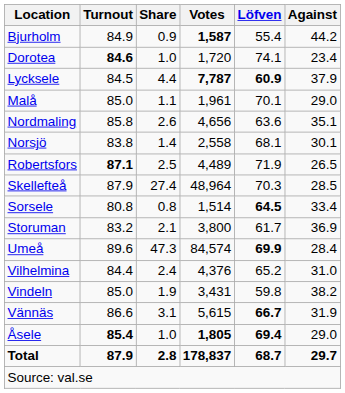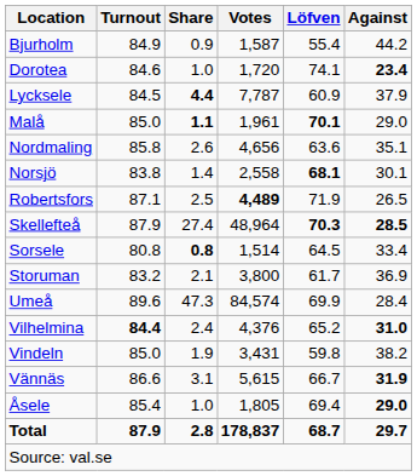Bjurholm | Votes: bold -> normal
Dorotea | Turnout: bold -> normal
Dorotea | Against: normal -> bold
Lycksele | Share: normal -> bold
Lycksele | Votes: bold -> normal
Lycksele | Löfven: bold -> normal
Malå | Share: normal -> bold
Malå | Löfven: normal -> bold
Norsjö | Löfven: normal -> bold
Robertsfors | Turnout: bold -> normal
Robertsfors | Votes: normal -> bold
Skellefteå | Löfven: normal -> bold
Skellefteå | Against: normal -> bold
Sorsele | Share: normal -> bold
Sorsele | Löfven: bold -> normal
Umeå | Löfven: bold -> normal
Vilhelmina | Turnout: normal -> bold
Vilhelmina | Against: normal -> bold
Vännäs | Löfven: bold -> normal
Vännäs | Against: normal -> bold
Åsele | Turnout: bold -> normal
Åsele | Votes: bold -> normal
Åsele | Löfven: bold -> normal
Åsele | Against: normal -> bold
